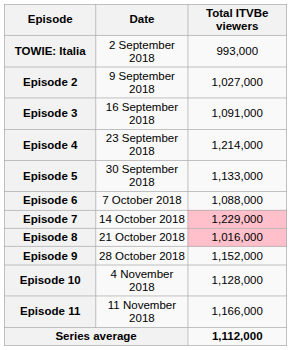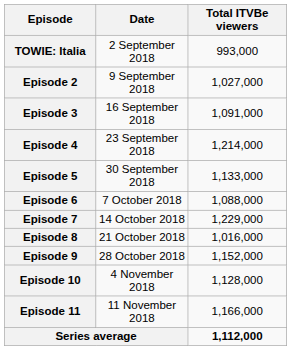Episode 7 | Total ITVBe viewers: pink background -> no background
Episode 8 | Total ITVBe viewers: pink background -> no background
